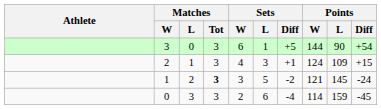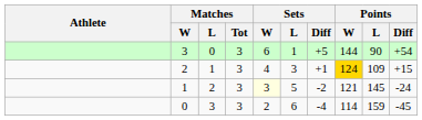row 4 | Points / W: no background -> gold background
row 5 | Matches / Tot: bold -> normal
row 5 | Sets / W: no background -> lightyellow background
